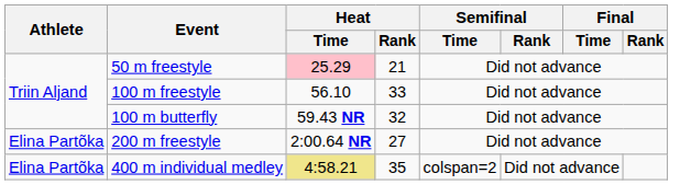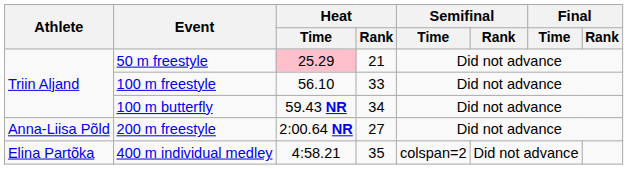100 m butterfly | Heat / Rank: 32 -> 34
200 m freestyle | Athlete: Elina Partõka -> Anna-Liisa Põld
400 m individual medley | Heat / Time: khaki background -> no background
